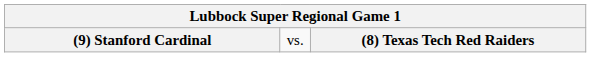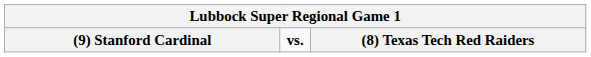(9) Stanford Cardinal | column 2: normal -> bold
